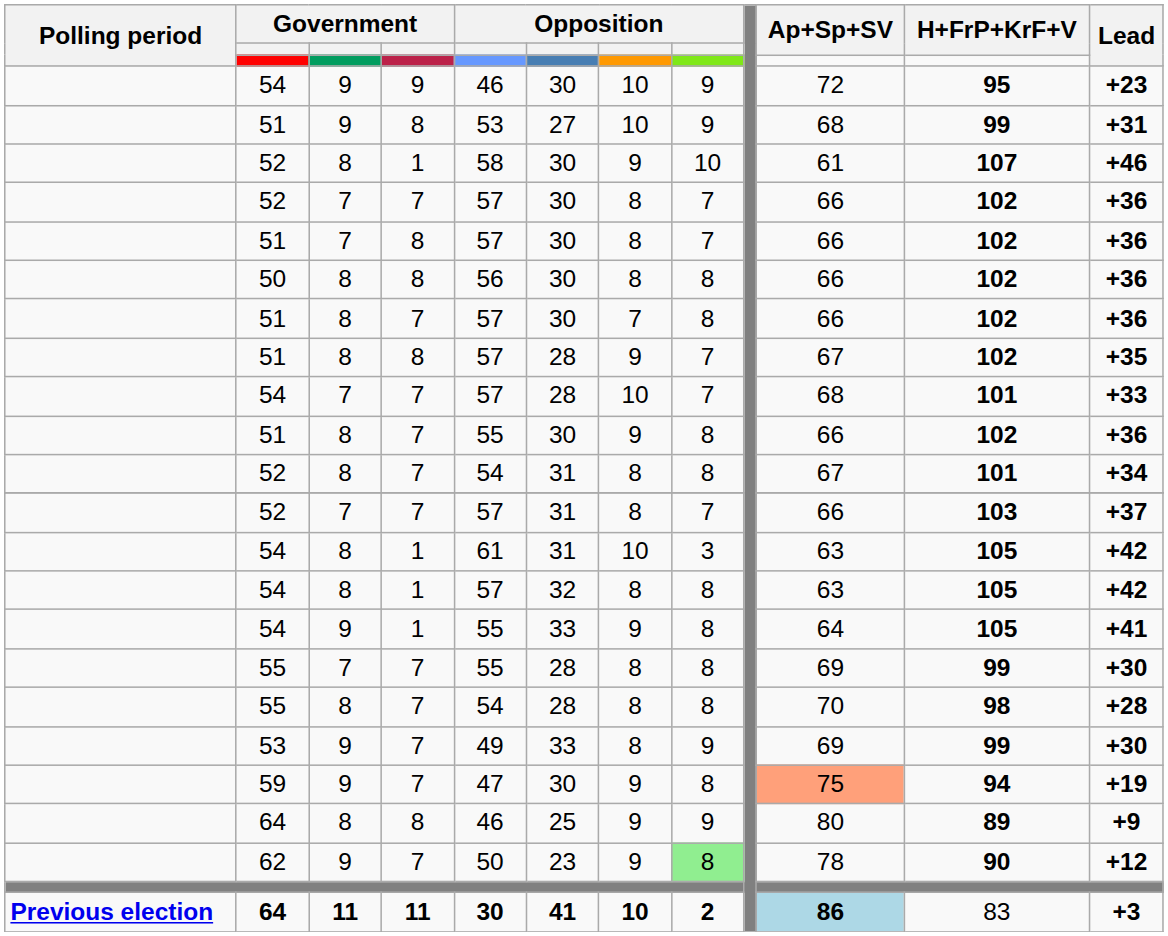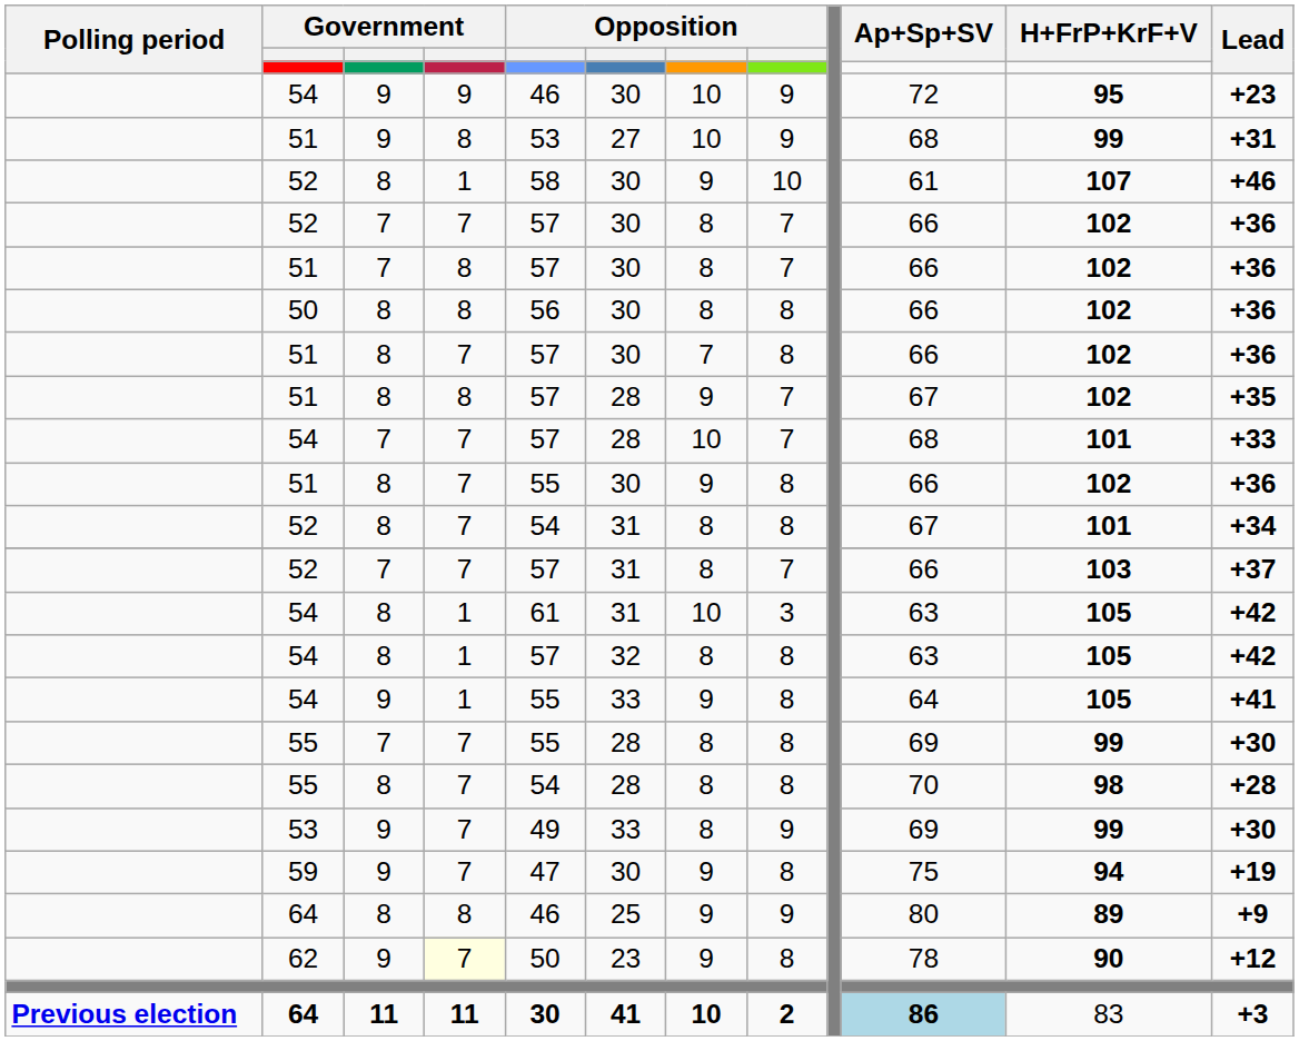59 | Ap+Sp+SV: lightsalmon background -> no background
62 | column 4: no background -> lightyellow background
62 | column 8: lightgreen background -> no background
